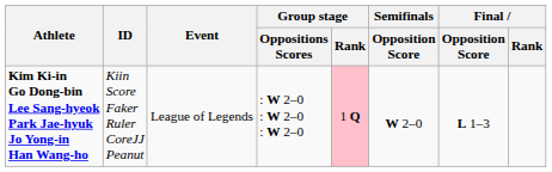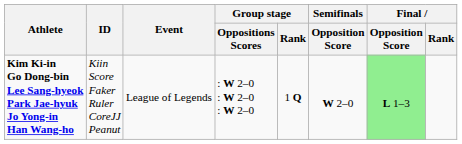row 3 | Group stage / Rank: pink background -> no background
row 3 | Final / Opposition Score: no background -> lightgreen background
